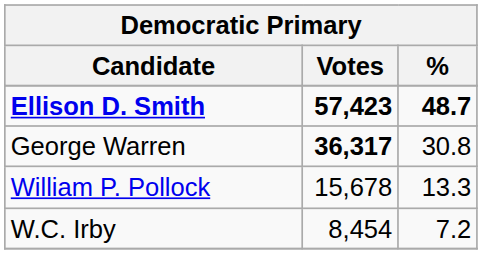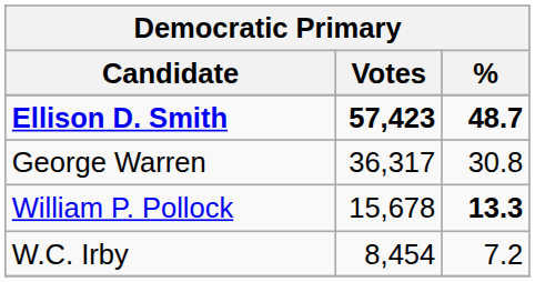George Warren | Votes: bold -> normal
William P. Pollock | %: normal -> bold
